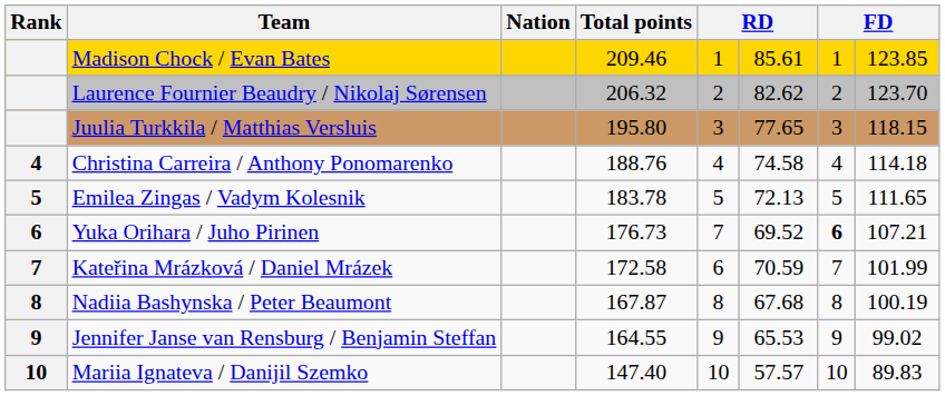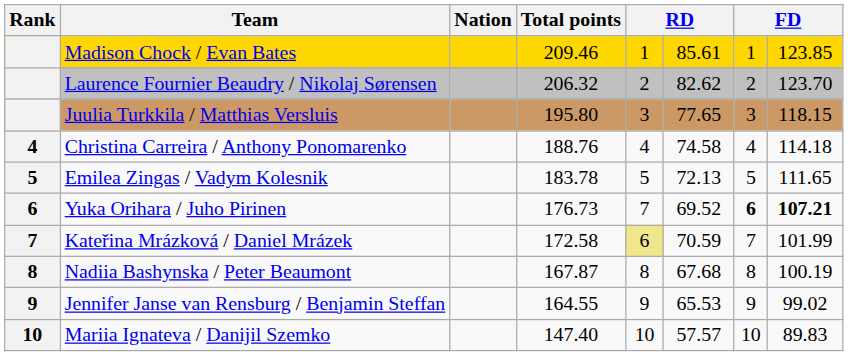Yuka Orihara / Juho Pirinen | column 8: normal -> bold
Kateřina Mrázková / Daniel Mrázek | column 5: no background -> khaki background
